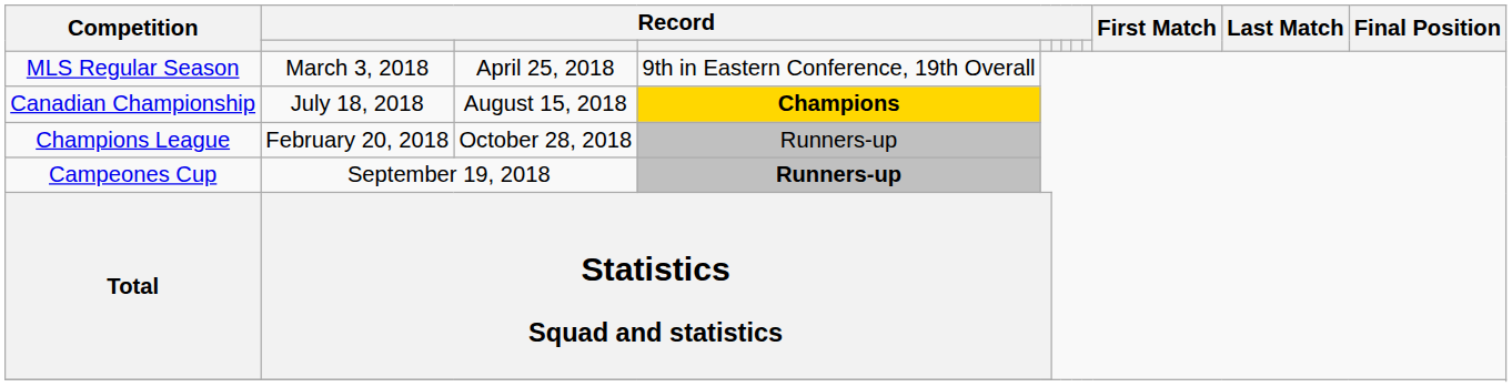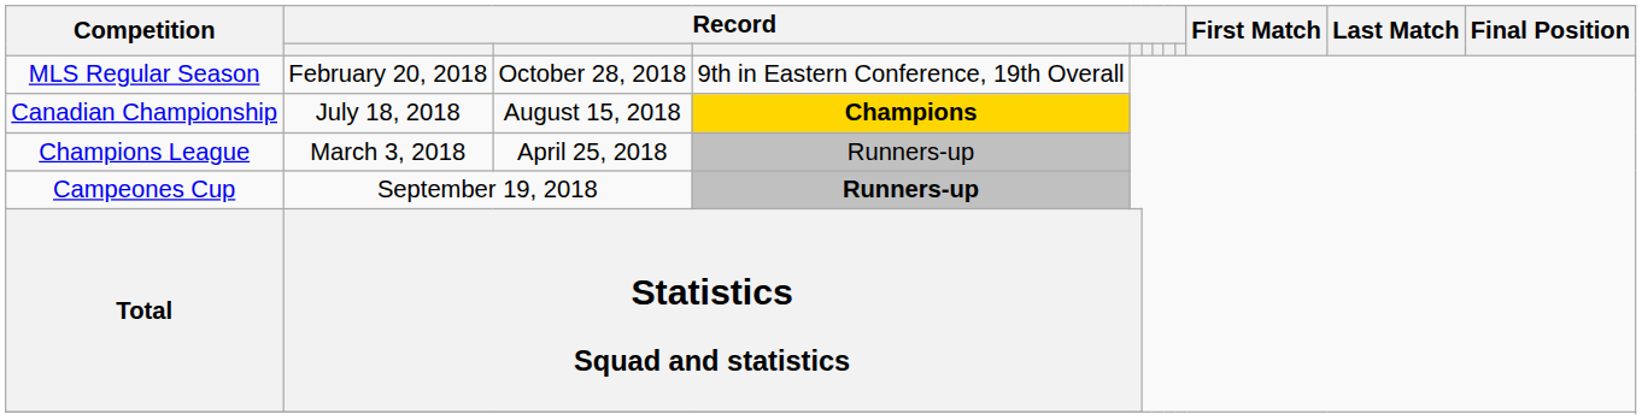MLS Regular Season | column 2: March 3, 2018 -> February 20, 2018
MLS Regular Season | column 3: April 25, 2018 -> October 28, 2018
Champions League | column 2: February 20, 2018 -> March 3, 2018
Champions League | column 3: October 28, 2018 -> April 25, 2018
